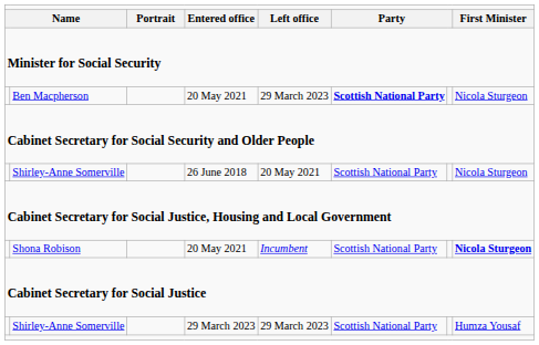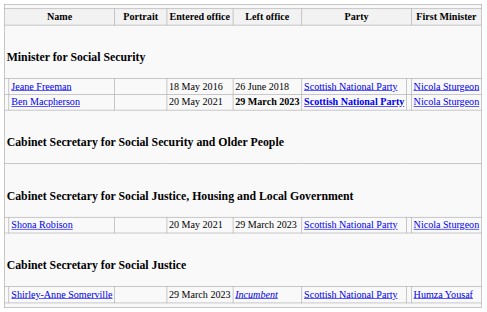+ row: Jeane Freeman | 18 May 2016 | 26 June 2018 | Scottish National Party | Nicola Sturgeon
Ben Macpherson | column 5: normal -> bold
- row: Shirley-Anne Somerville | 26 June 2018 | 20 May 2021 | Scottish National Party | Nicola Sturgeon
Shona Robison | column 5: Incumbent -> 29 March 2023
Shona Robison | column 8: bold -> normal
Shirley-Anne Somerville / 29 March 2023 | column 5: 29 March 2023 -> Incumbent
